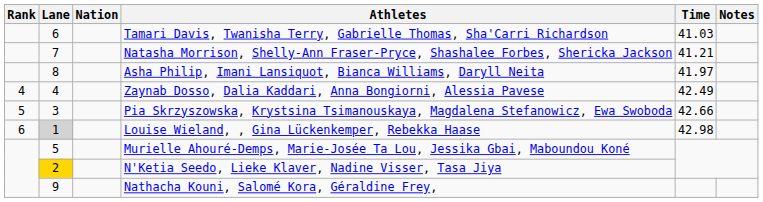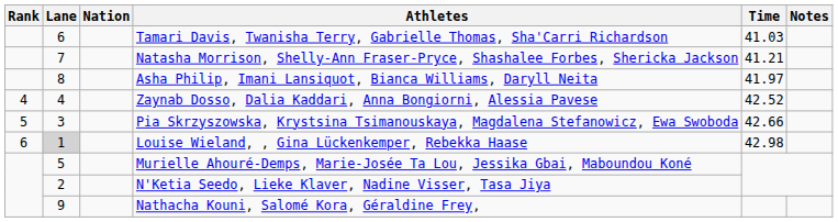Zaynab Dosso, Dalia Kaddari, Anna Bongiorni, Alessia Pavese | Time: 42.49 -> 42.52
N'Ketia Seedo, Lieke Klaver, Nadine Visser, Tasa Jiya | Lane: gold background -> no background
